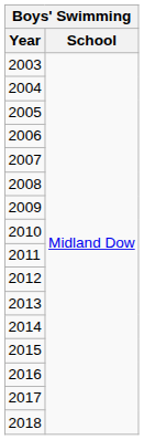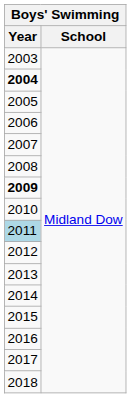2004 | Year: normal -> bold
2009 | Year: normal -> bold
2011 | Year: no background -> lightblue background
